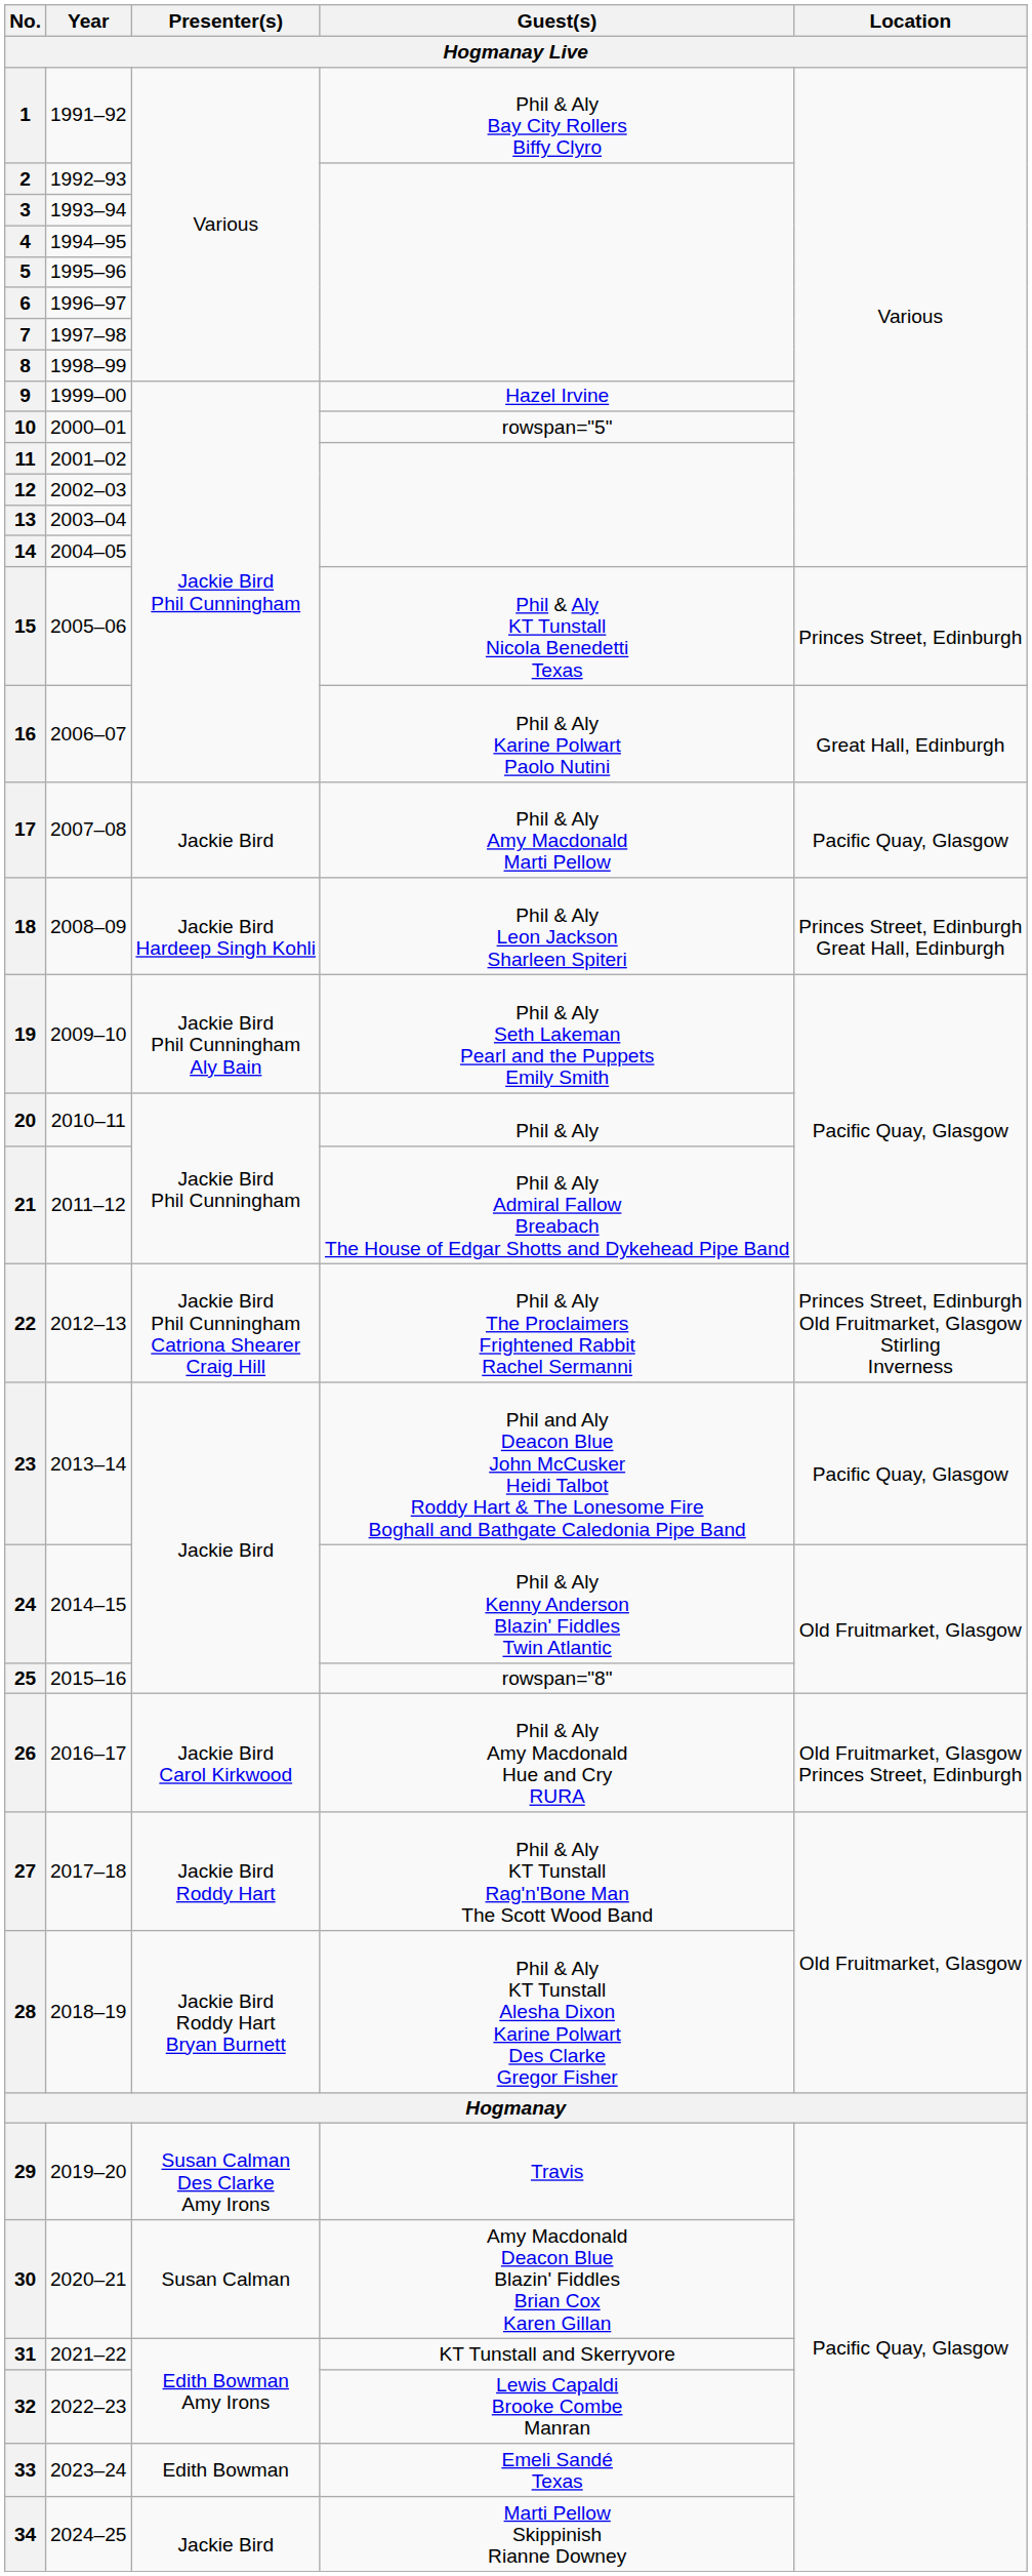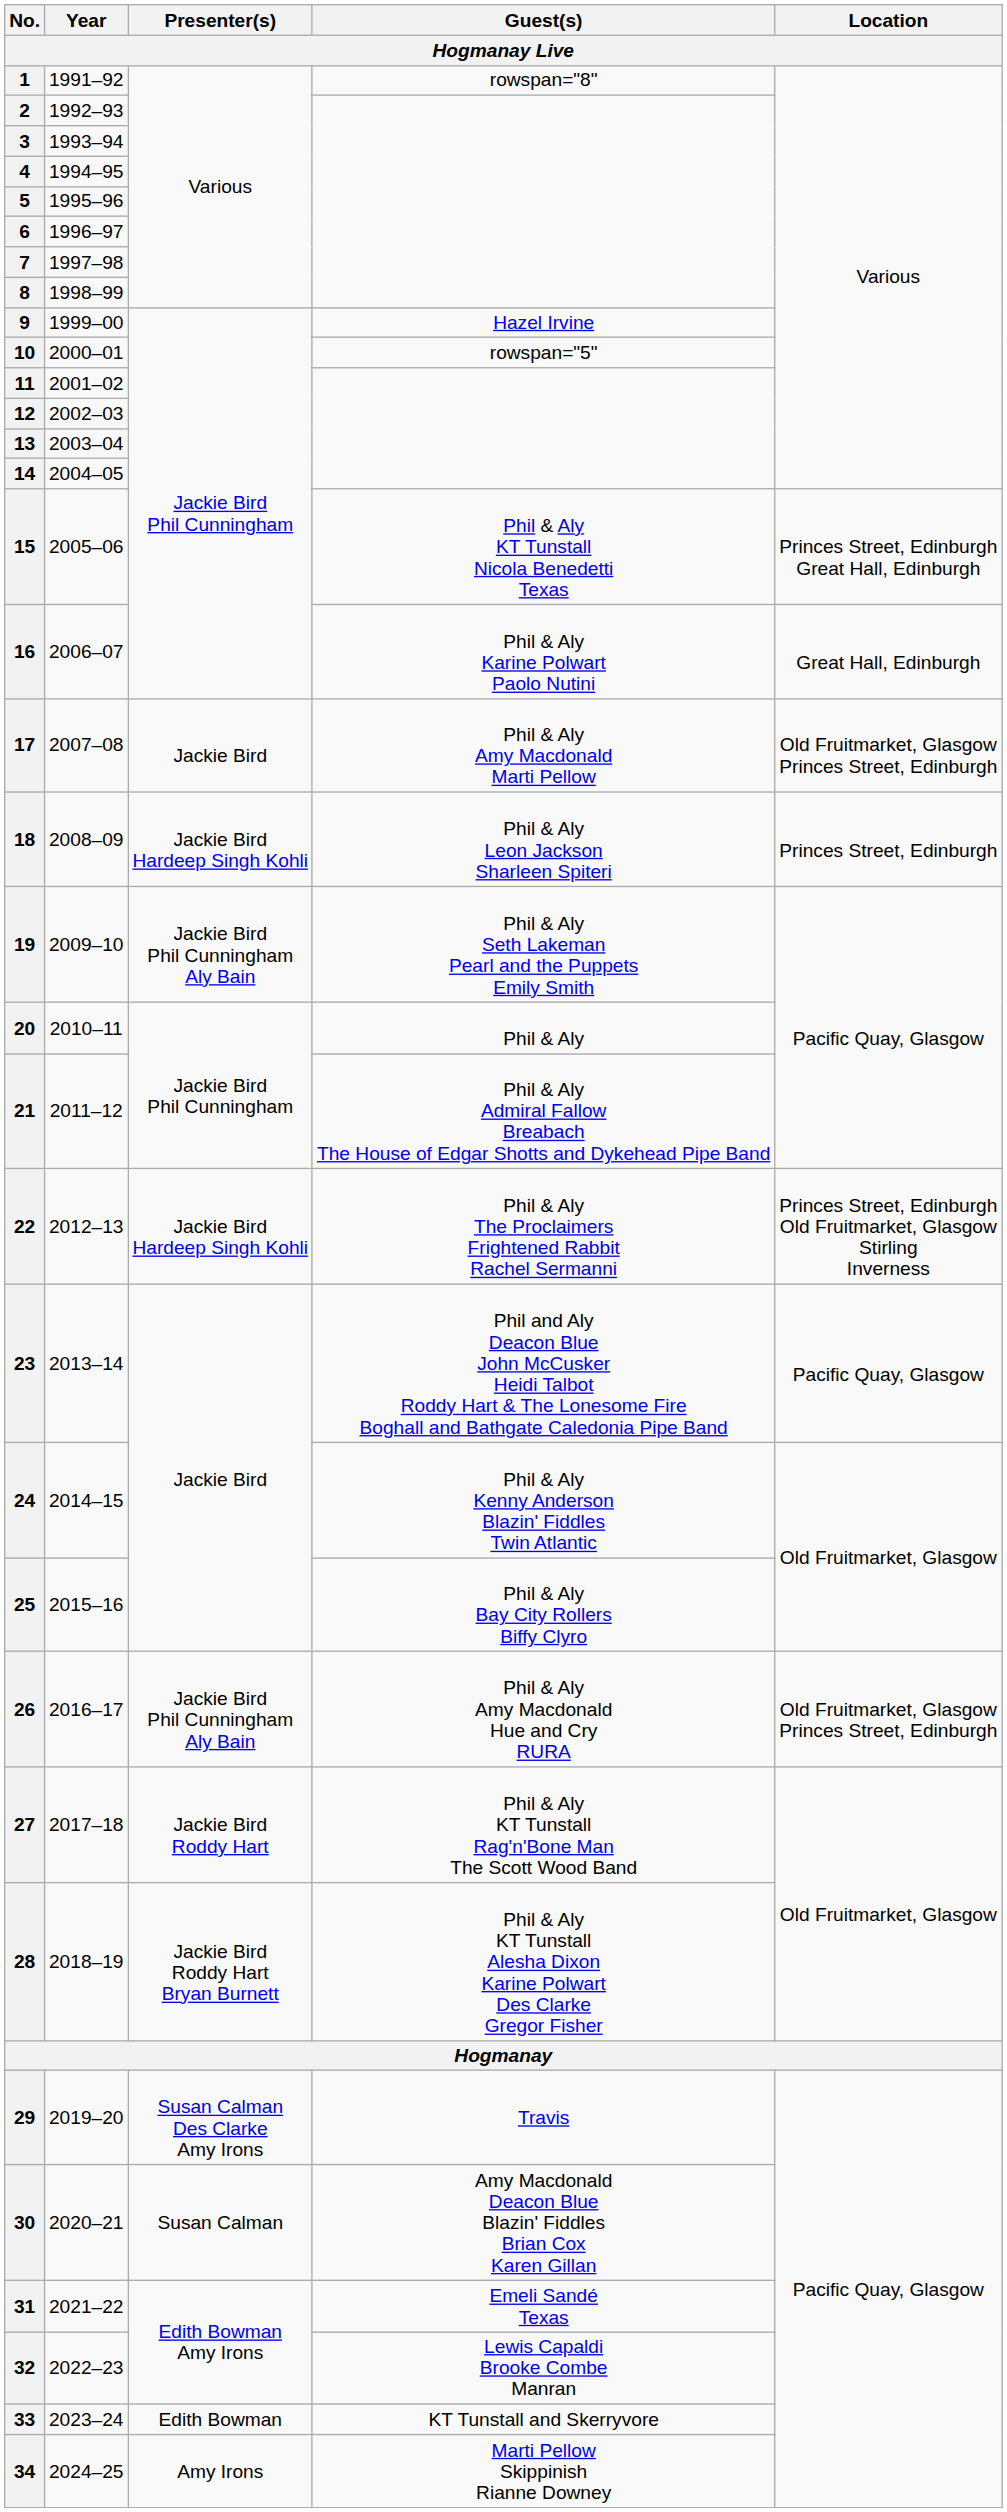1 | Guest(s): Phil & Aly Bay City Rollers Biffy Clyro -> rowspan="8"
15 | Location: Princes Street, Edinburgh -> Princes Street, Edinburgh Great Hall, Edinburgh
17 | Location: Pacific Quay, Glasgow -> Old Fruitmarket, Glasgow Princes Street, Edinburgh
18 | Location: Princes Street, Edinburgh Great Hall, Edinburgh -> Princes Street, Edinburgh
22 | Presenter(s): Jackie Bird Phil Cunningham Catriona Shearer Craig Hill -> Jackie Bird Hardeep Singh Kohli
25 | Guest(s): rowspan="8" -> Phil & Aly Bay City Rollers Biffy Clyro
26 | Presenter(s): Jackie Bird Carol Kirkwood -> Jackie Bird Phil Cunningham Aly Bain
31 | Guest(s): KT Tunstall and Skerryvore -> Emeli Sandé Texas
33 | Guest(s): Emeli Sandé Texas -> KT Tunstall and Skerryvore
34 | Presenter(s): Jackie Bird -> Amy Irons
